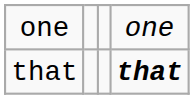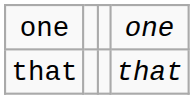row 2 | column 4: bold -> normal
